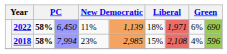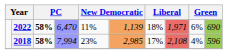2022 | column 4: 6,450 -> 6,470
2018 | column 7: 15% -> 17%
